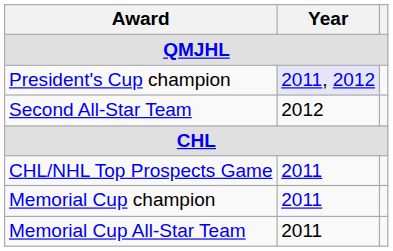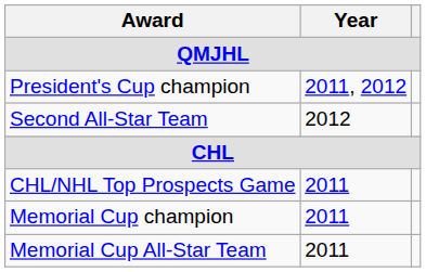President's Cup champion | Year: lavender background -> no background
